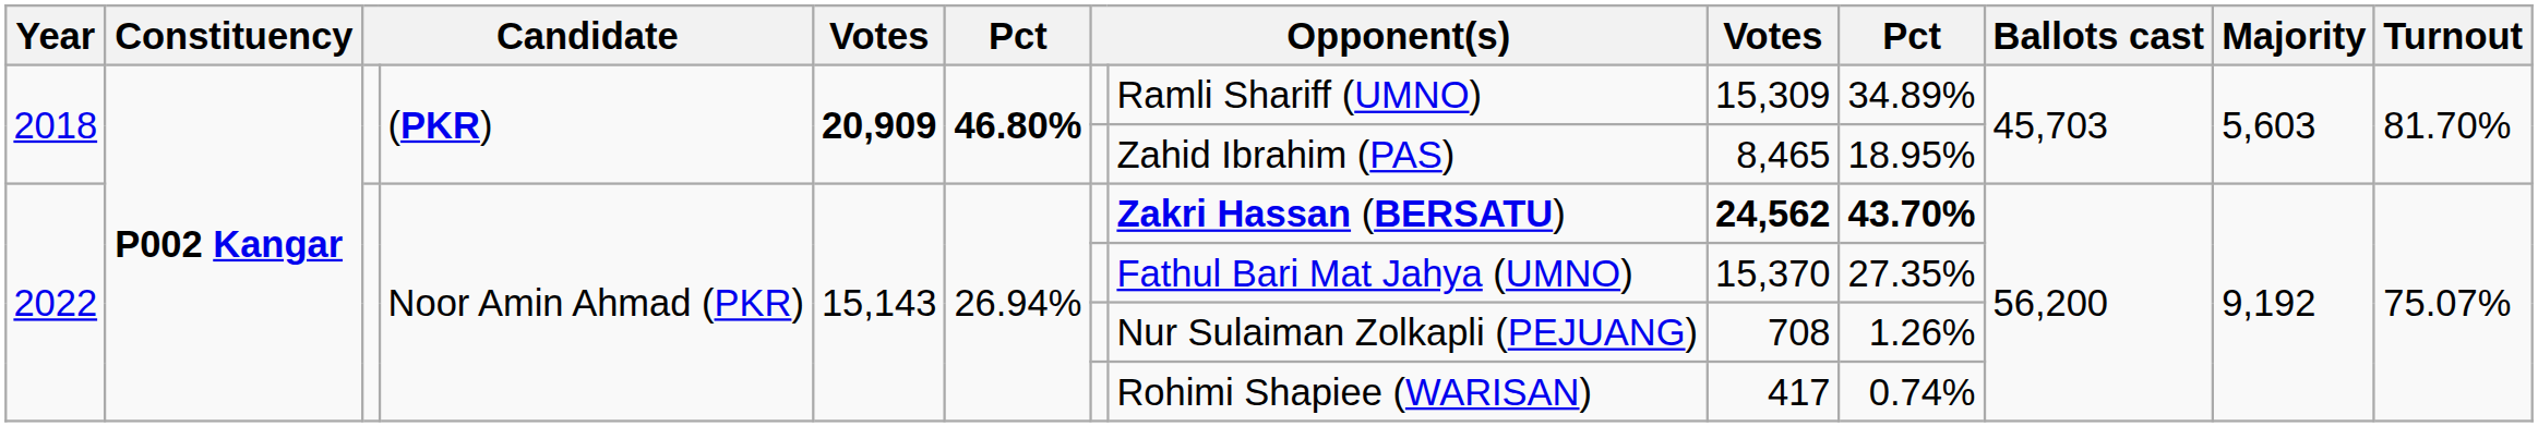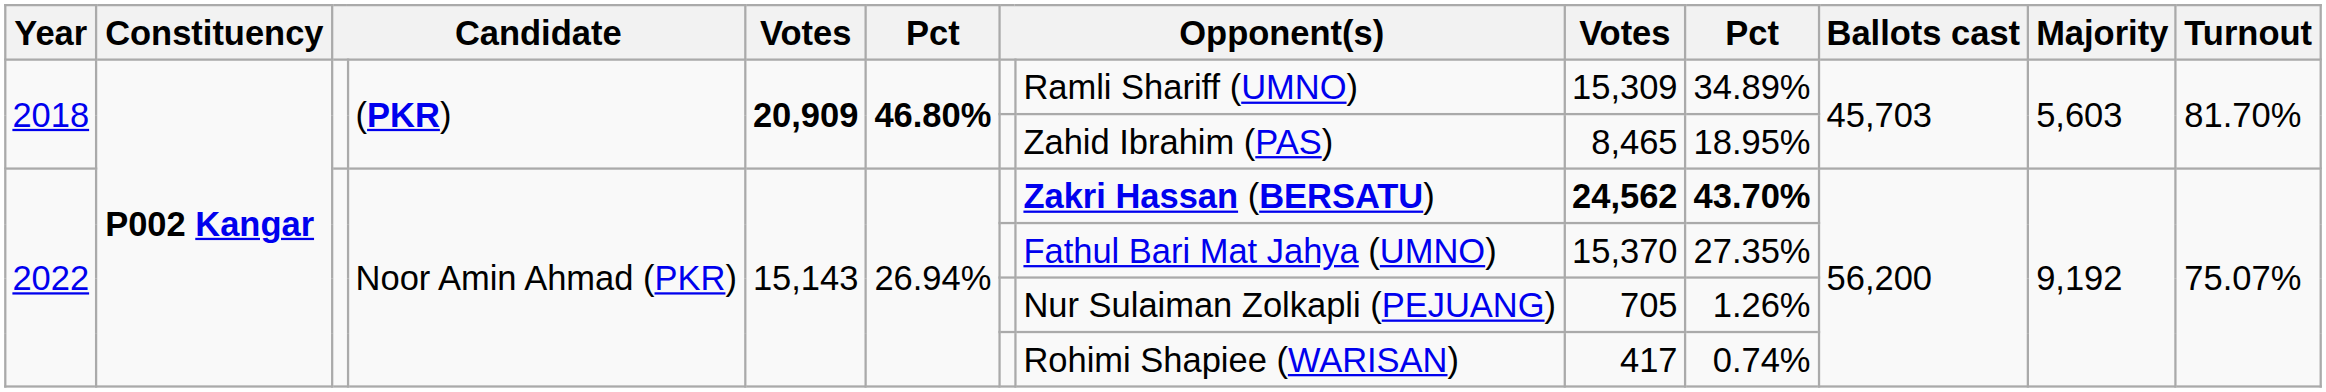row 6 | column 9: 708 -> 705
